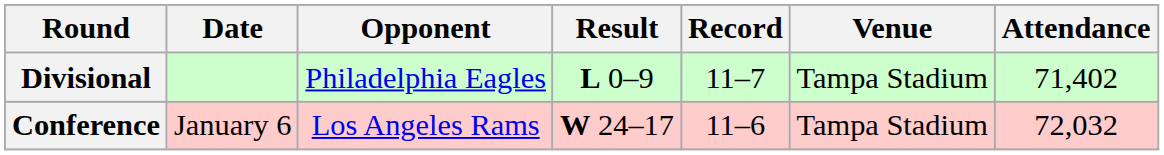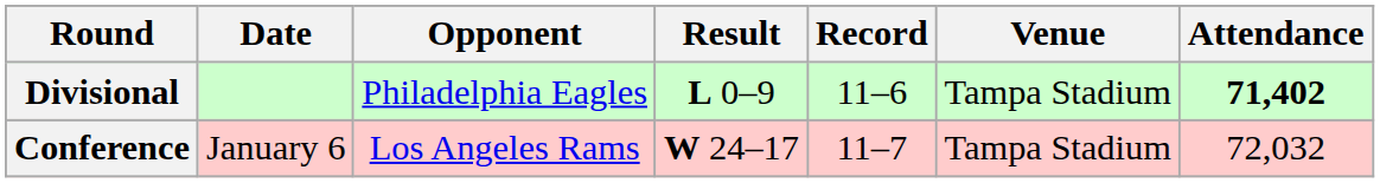Divisional | Record: 11–7 -> 11–6
Divisional | Attendance: normal -> bold
Conference | Record: 11–6 -> 11–7
